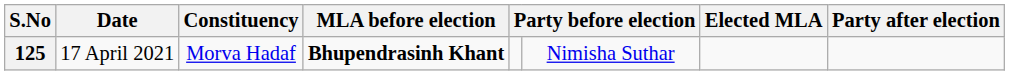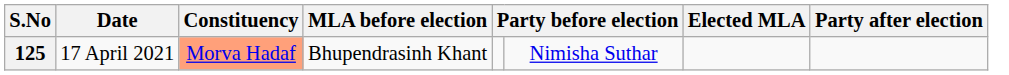125 | Constituency: no background -> lightsalmon background
125 | MLA before election: bold -> normal
